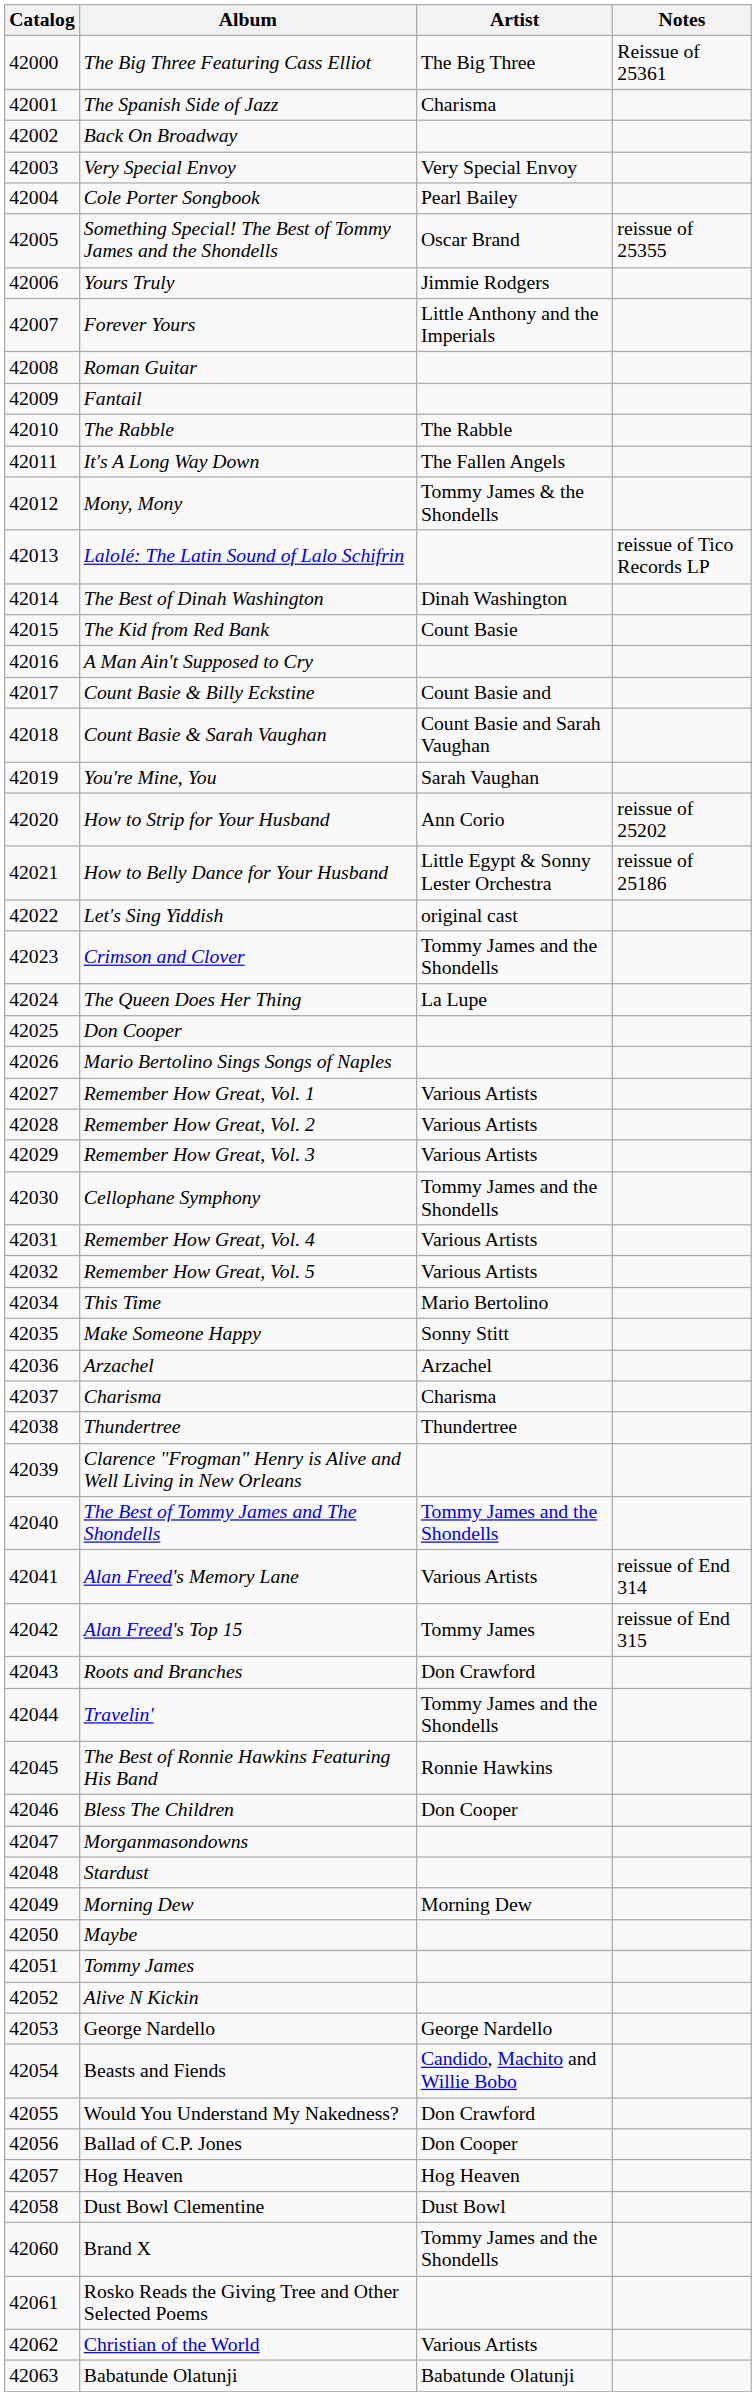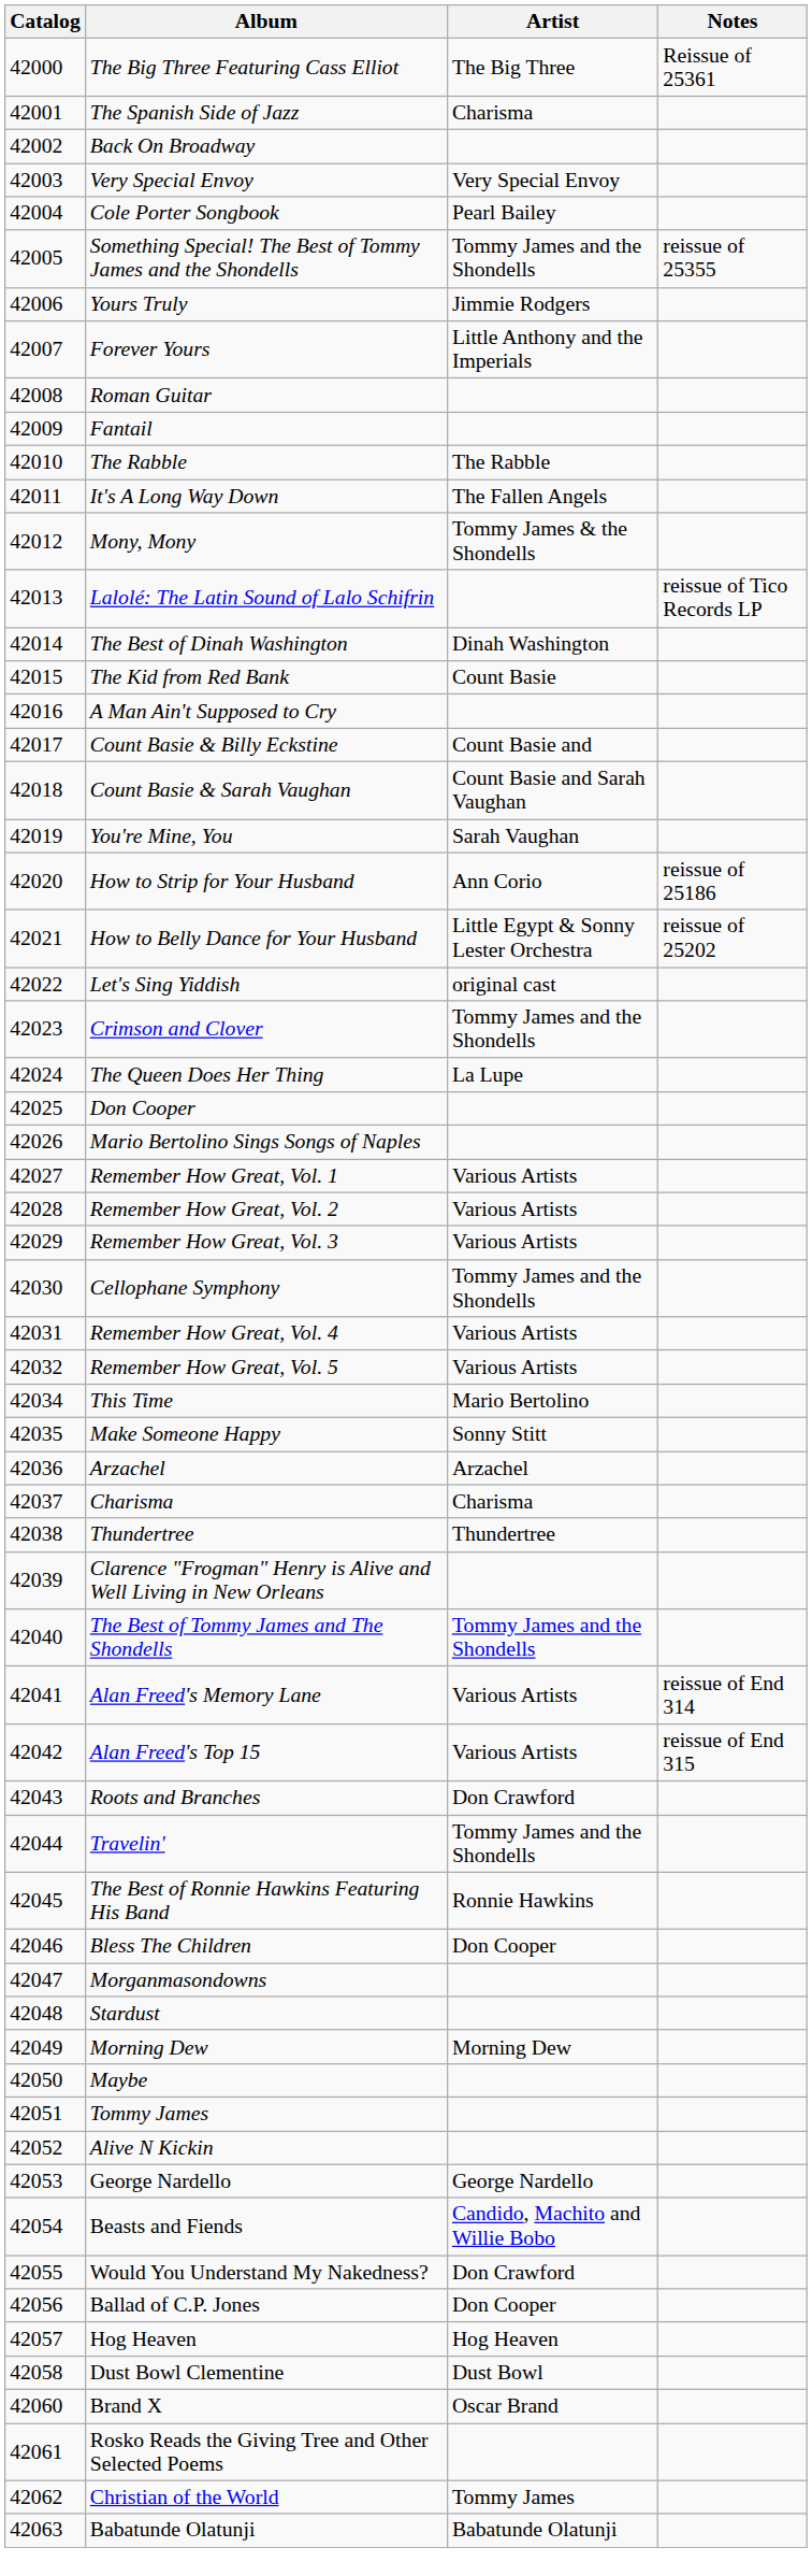Something Special! The Best of Tommy James and the Shondells | Artist: Oscar Brand -> Tommy James and the Shondells
How to Strip for Your Husband | Notes: reissue of 25202 -> reissue of 25186
How to Belly Dance for Your Husband | Notes: reissue of 25186 -> reissue of 25202
Alan Freed's Top 15 | Artist: Tommy James -> Various Artists
Brand X | Artist: Tommy James and the Shondells -> Oscar Brand
Christian of the World | Artist: Various Artists -> Tommy James
